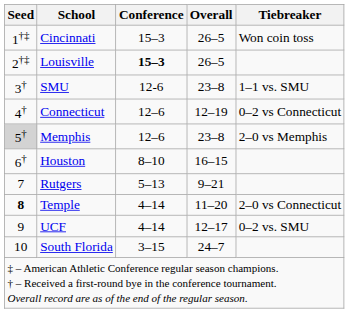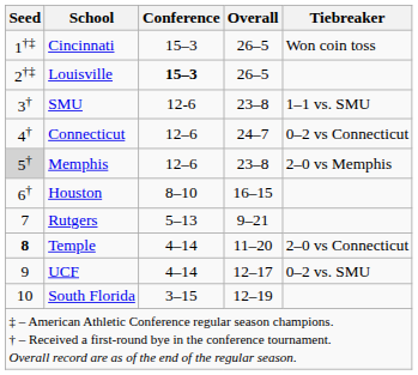Connecticut | Overall: 12–19 -> 24–7
South Florida | Overall: 24–7 -> 12–19
